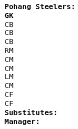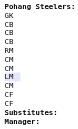GK | column 1: bold -> normal
LM | column 1: no background -> lavender background
